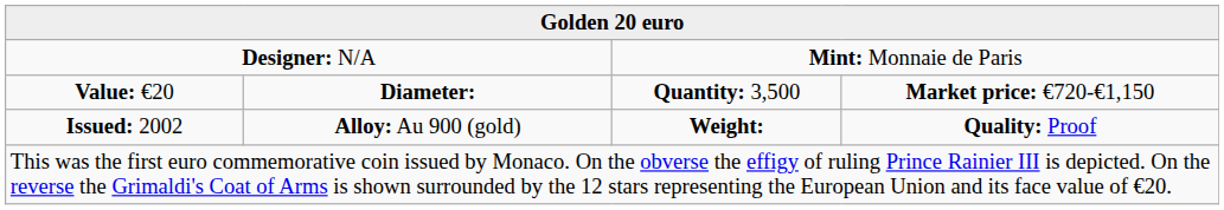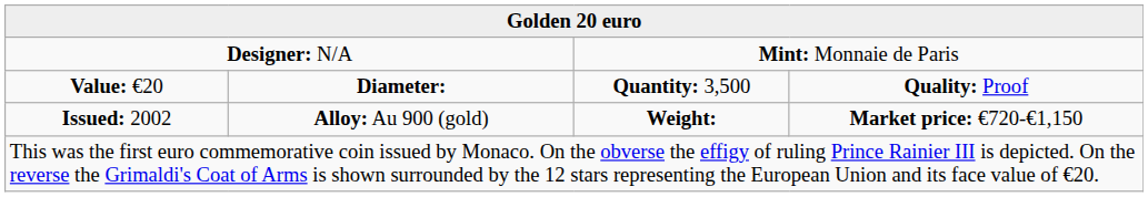Value: €20 | column 4: Market price: €720-€1,150 -> Quality: Proof
Issued: 2002 | column 4: Quality: Proof -> Market price: €720-€1,150
